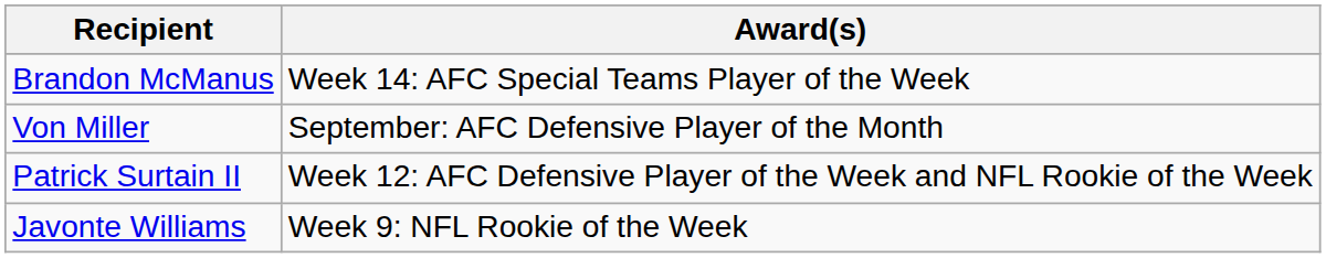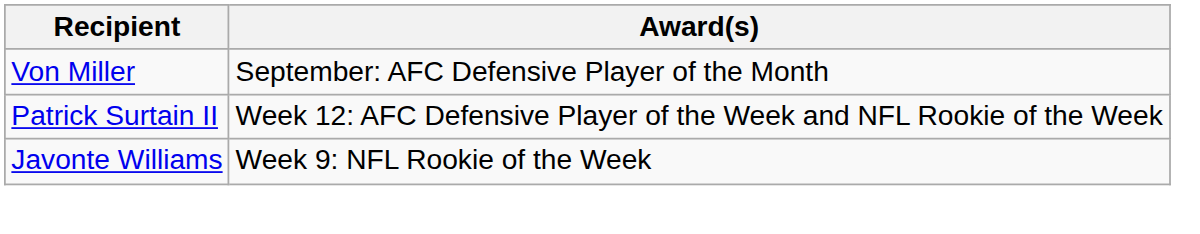- row: Brandon McManus | Week 14: AFC Special Teams Player of the Week
